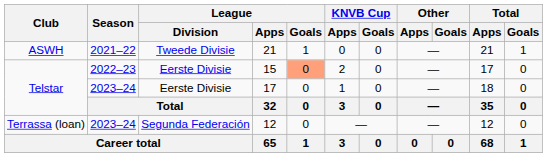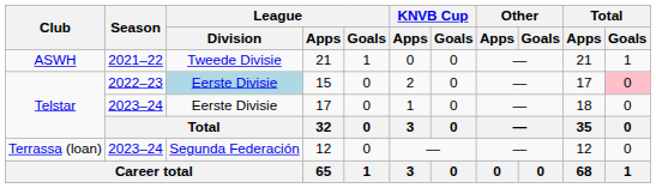15 | League / Division: no background -> lightblue background
15 | League / Goals: lightsalmon background -> no background
15 | Total / Goals: no background -> pink background
